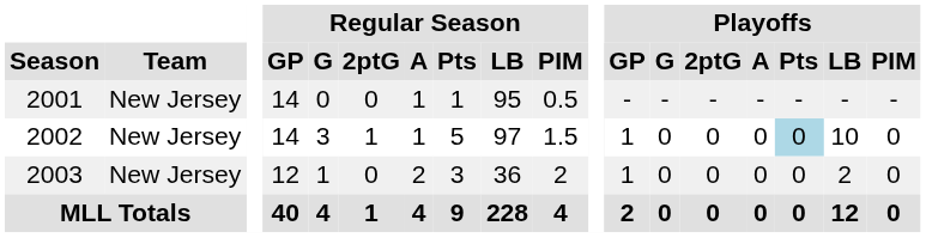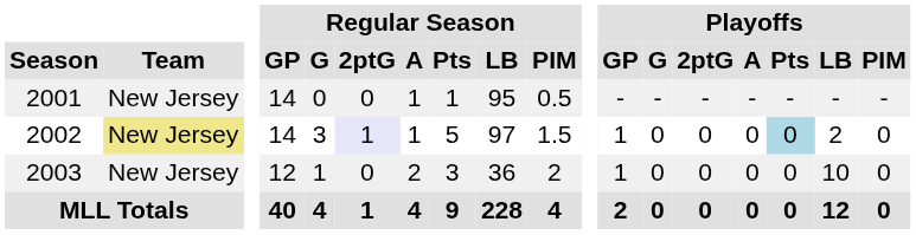2002 | Team: no background -> khaki background
2002 | Regular Season / 2ptG: no background -> lavender background
2002 | Playoffs / LB: 10 -> 2
2003 | Playoffs / LB: 2 -> 10
